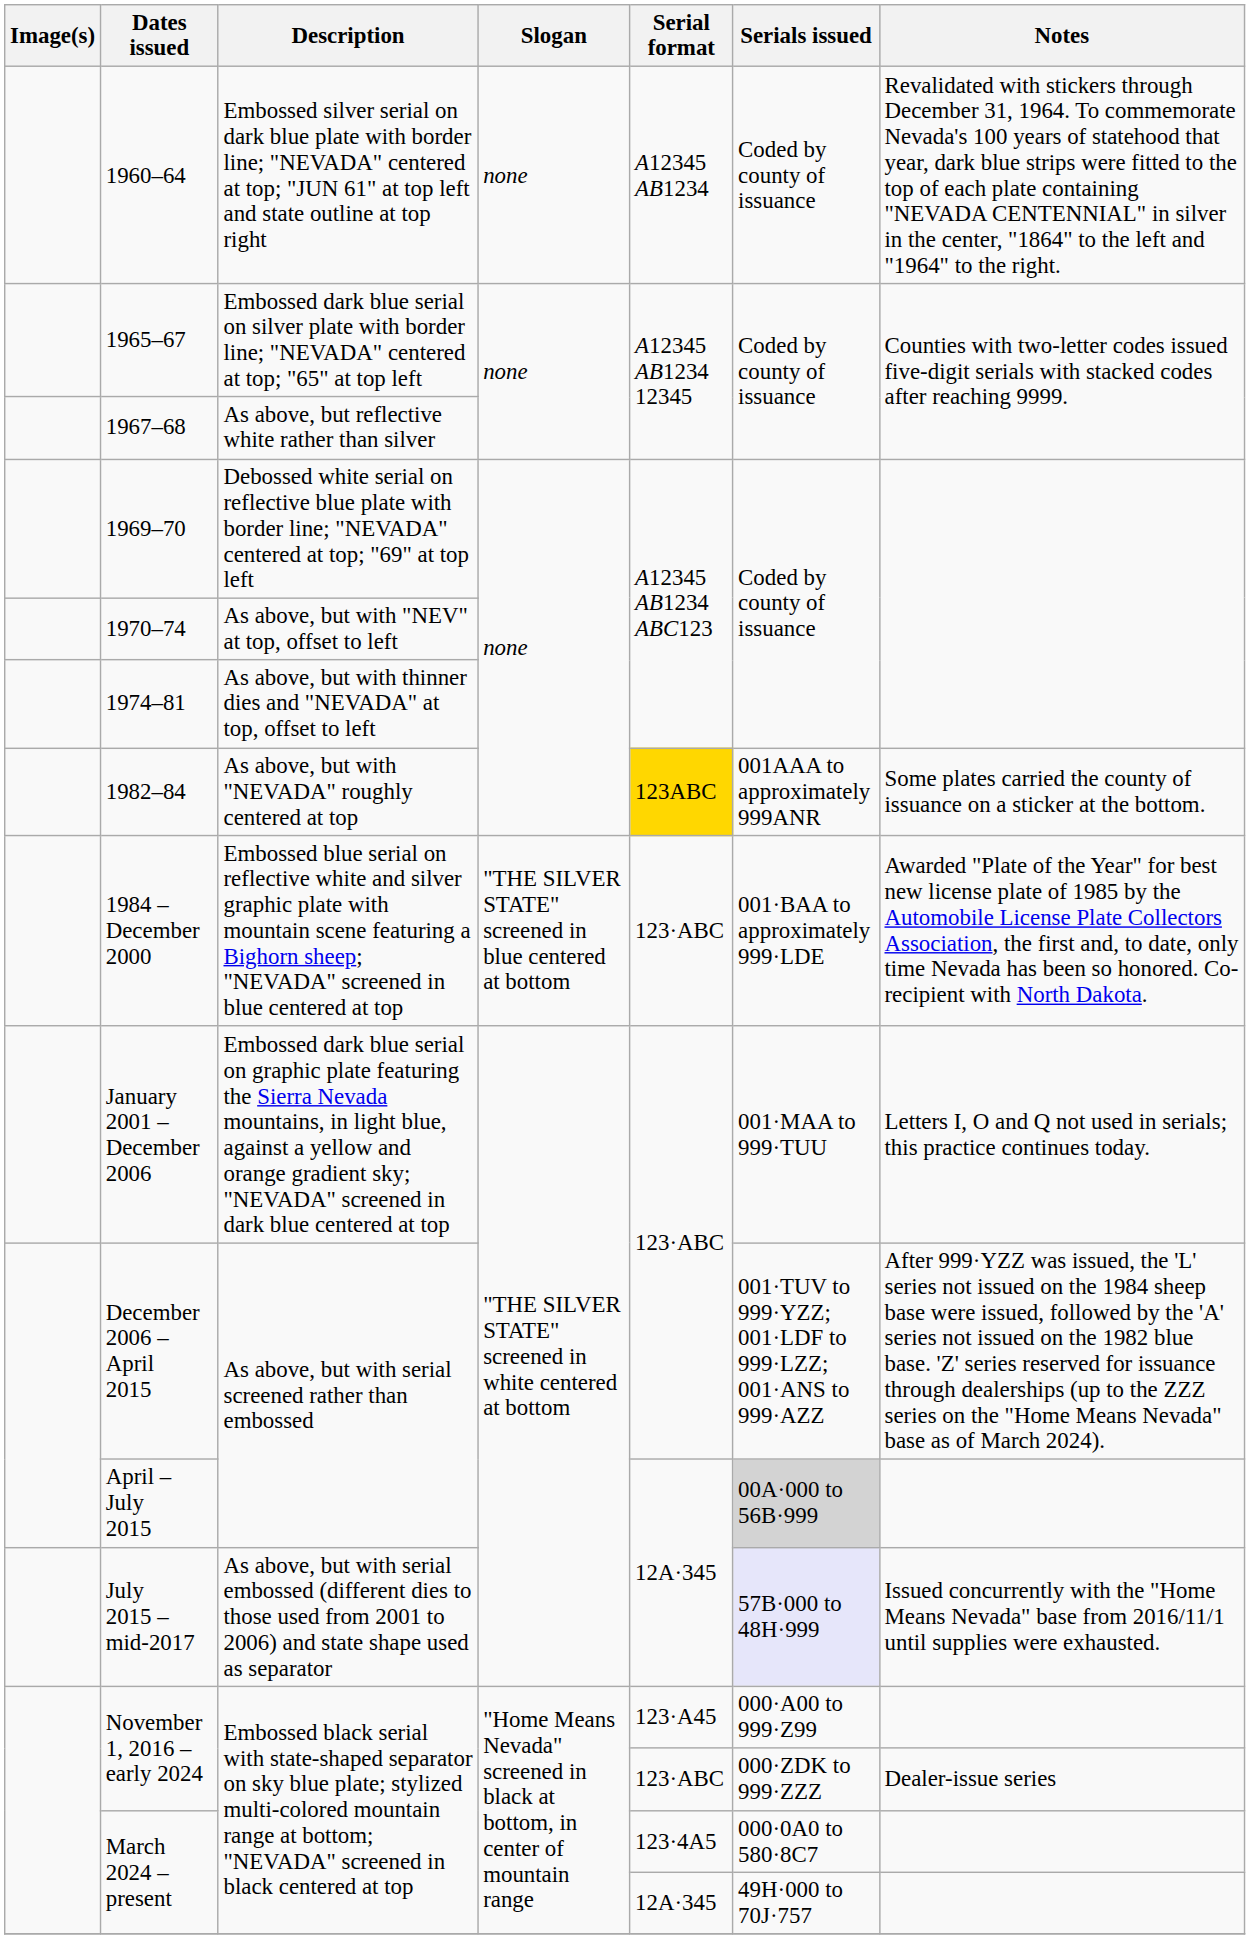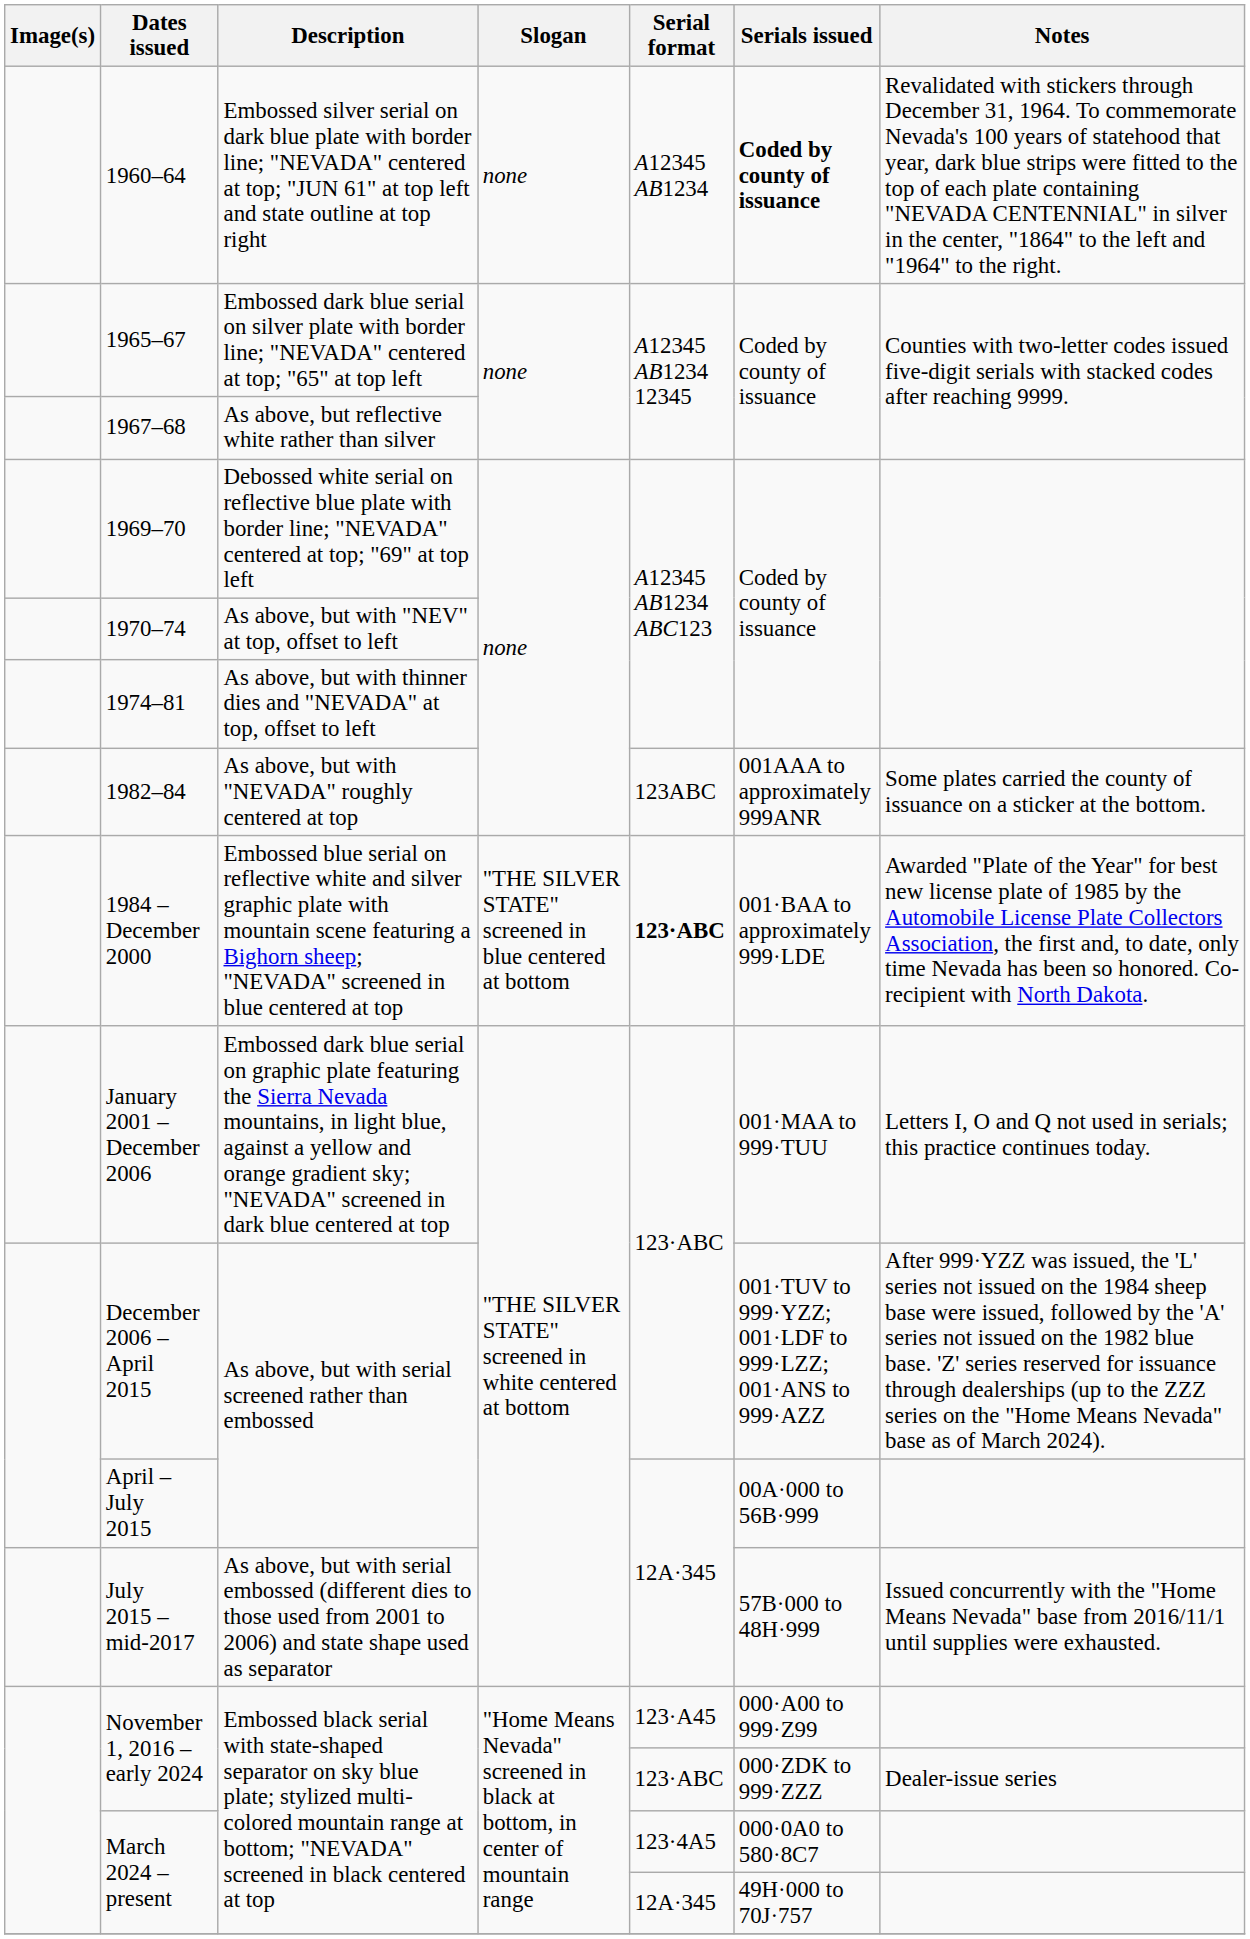1960–64 | Serials issued: normal -> bold
1982–84 | Serial format: gold background -> no background
1984 – December 2000 | Serial format: normal -> bold
April – July 2015 | Serials issued: lightgrey background -> no background
July 2015 – mid-2017 | Serials issued: lavender background -> no background
